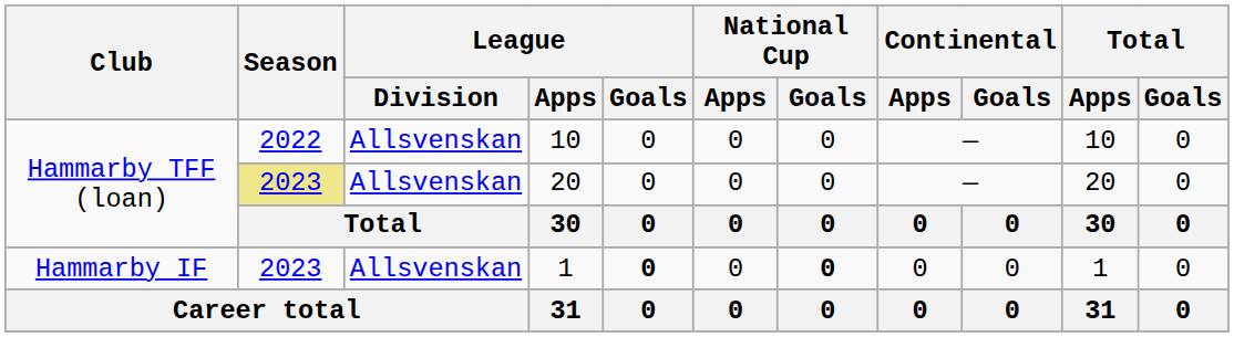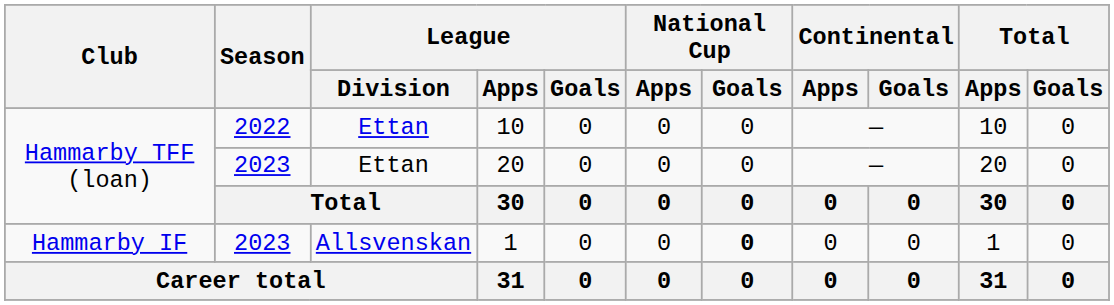row 3 | League / Division: Allsvenskan -> Ettan
row 4 | Season: khaki background -> no background
row 4 | League / Division: Allsvenskan -> Ettan
row 6 | League / Goals: bold -> normal
